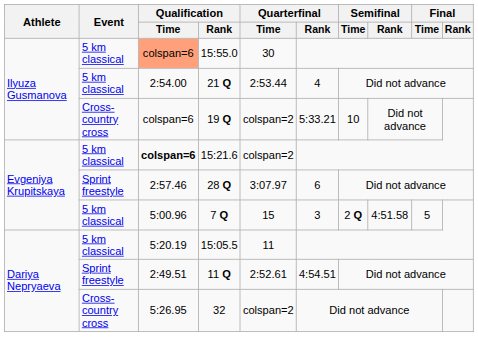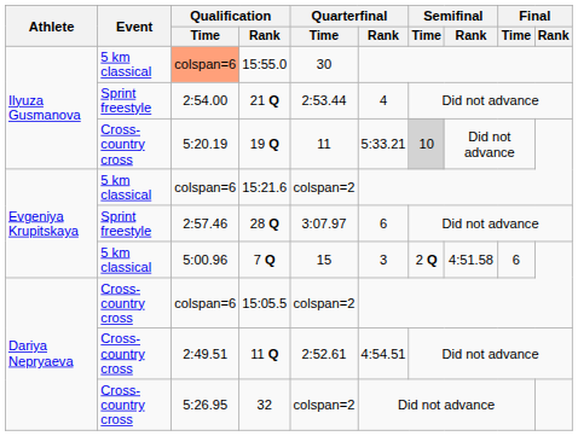21 Q | Event: 5 km classical -> Sprint freestyle
19 Q | Qualification / Time: colspan=6 -> 5:20.19
19 Q | Quarterfinal / Time: colspan=2 -> 11
19 Q | Semifinal / Time: no background -> lightgrey background
15:21.6 | Qualification / Time: bold -> normal
7 Q | Final / Time: 5 -> 6
15:05.5 | Event: 5 km classical -> Cross-country cross
15:05.5 | Qualification / Time: 5:20.19 -> colspan=6
15:05.5 | Quarterfinal / Time: 11 -> colspan=2
11 Q | Event: Sprint freestyle -> Cross-country cross
